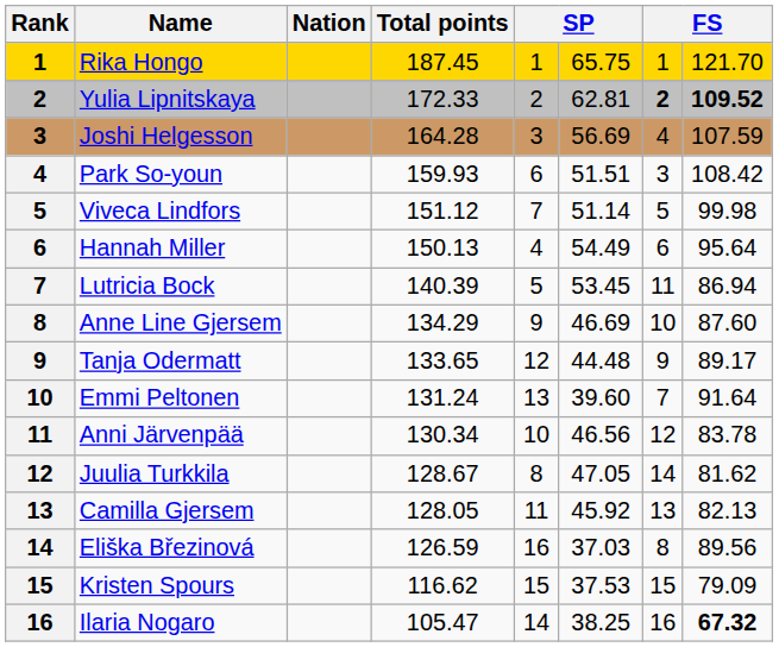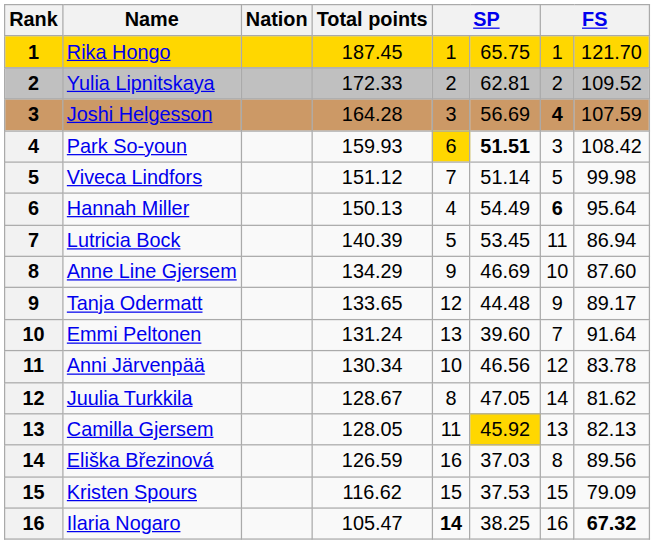Yulia Lipnitskaya | column 7: bold -> normal
Yulia Lipnitskaya | column 8: bold -> normal
Joshi Helgesson | column 7: normal -> bold
Park So-youn | column 5: no background -> gold background
Park So-youn | column 6: normal -> bold
Hannah Miller | column 7: normal -> bold
Camilla Gjersem | column 6: no background -> gold background
Ilaria Nogaro | column 5: normal -> bold
